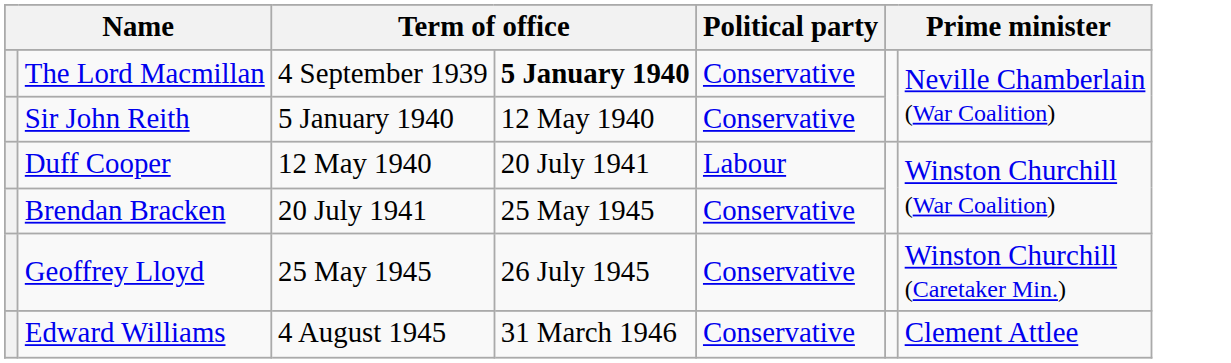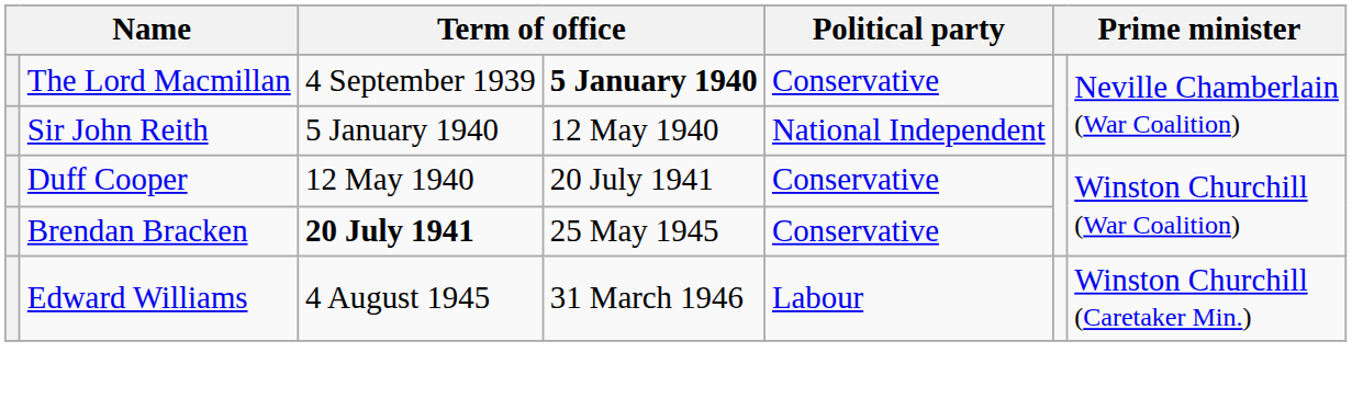Sir John Reith | Political party: Conservative -> National Independent
Duff Cooper | Political party: Labour -> Conservative
Brendan Bracken | column 3: normal -> bold
- row: Geoffrey Lloyd | 25 May 1945 | 26 July 1945 | Conservative | Winston Churchill (Caretaker Min.)
Edward Williams | Political party: Conservative -> Labour
Edward Williams | column 7: Clement Attlee -> Winston Churchill (Caretaker Min.)
